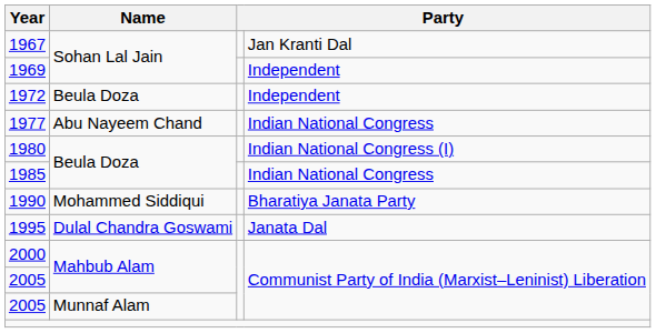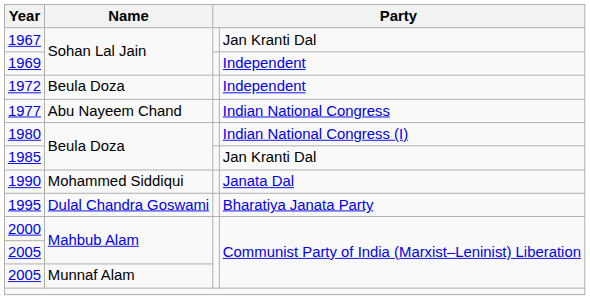1985 | column 4: Indian National Congress -> Jan Kranti Dal
1990 | column 4: Bharatiya Janata Party -> Janata Dal
1995 | column 4: Janata Dal -> Bharatiya Janata Party
